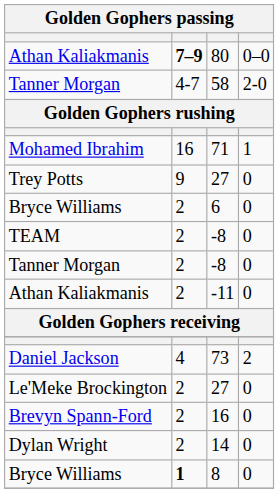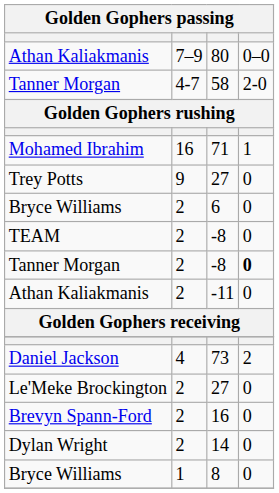80 | column 2: bold -> normal
Tanner Morgan / -8 | column 4: normal -> bold
8 | column 2: bold -> normal
